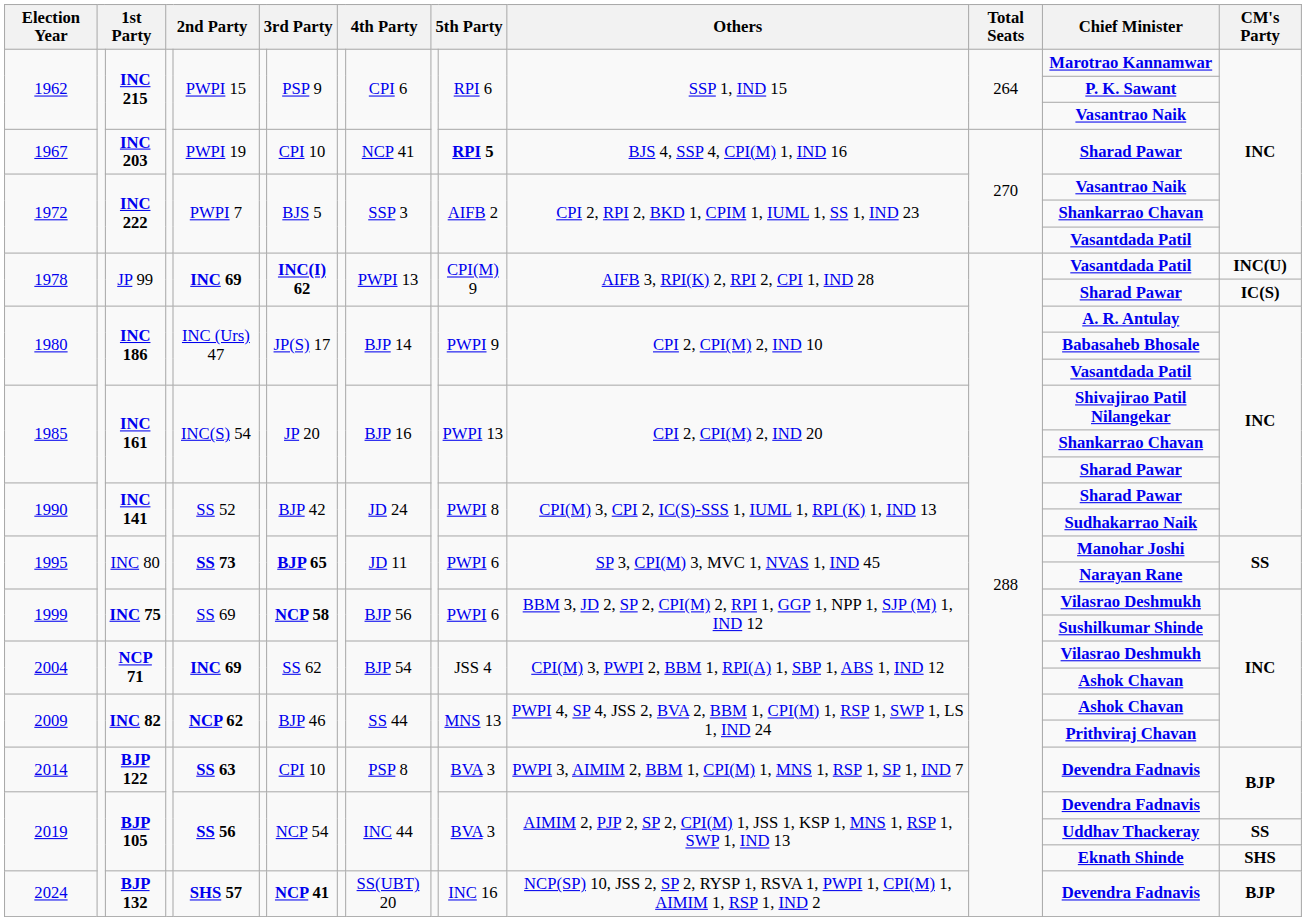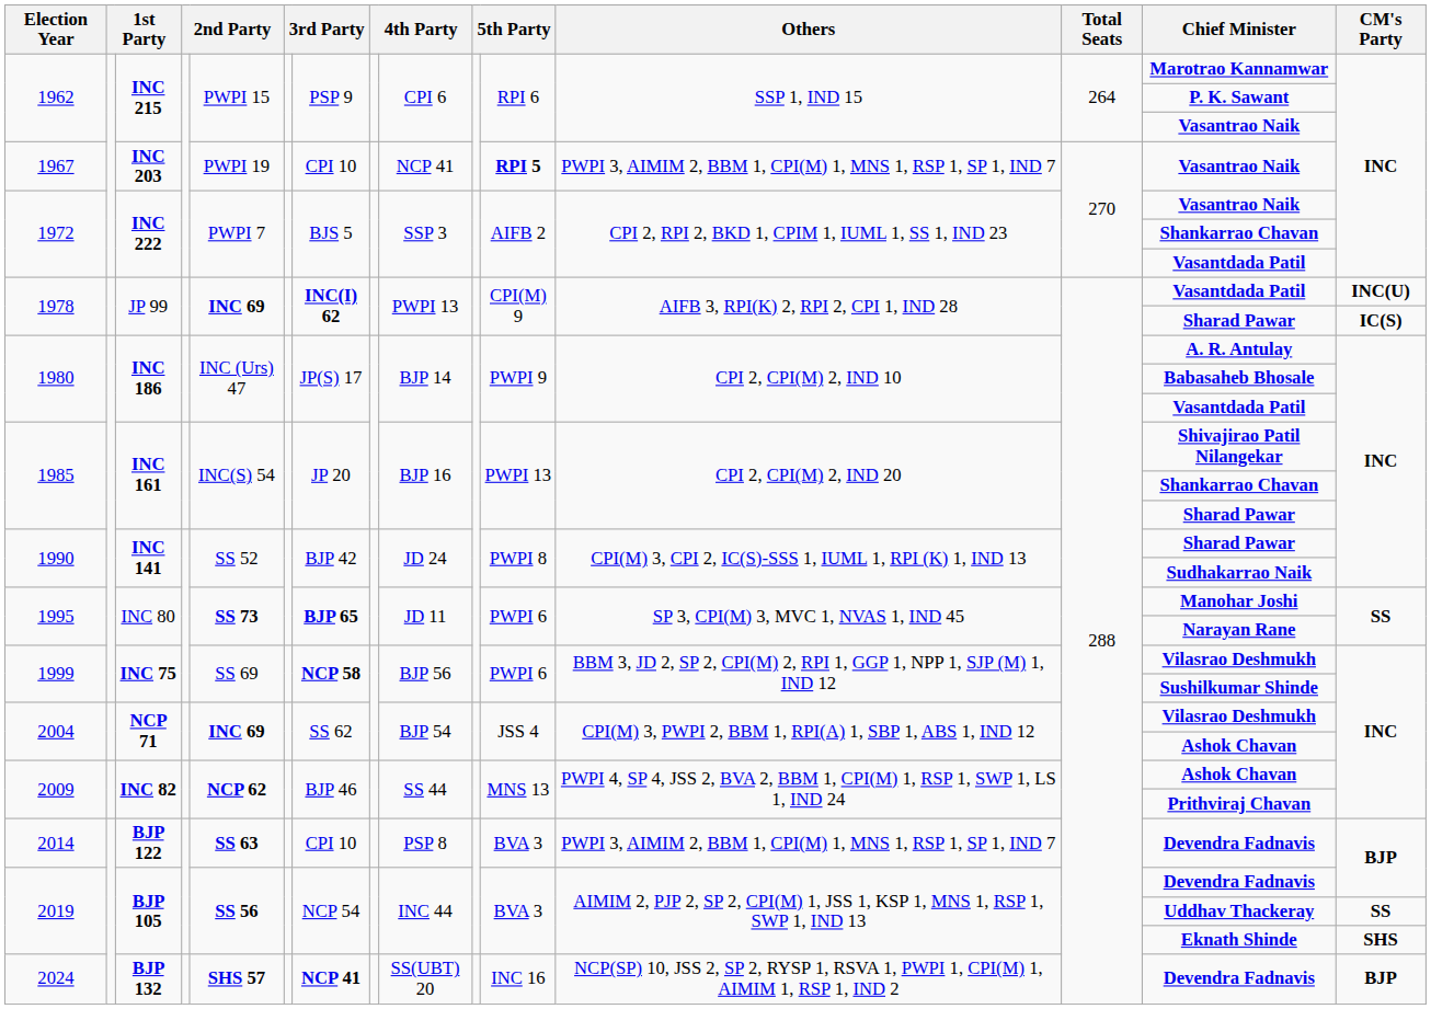1967 | Others: BJS 4, SSP 4, CPI(M) 1, IND 16 -> PWPI 3, AIMIM 2, BBM 1, CPI(M) 1, MNS 1, RSP 1, SP 1, IND 7
1967 | Chief Minister: Sharad Pawar -> Vasantrao Naik
